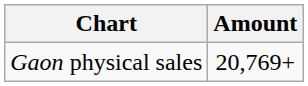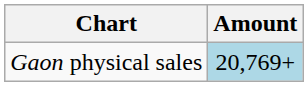Gaon physical sales | Amount: no background -> lightblue background
